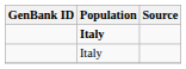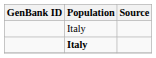row 2 | Population: bold -> normal
row 3 | Population: normal -> bold
